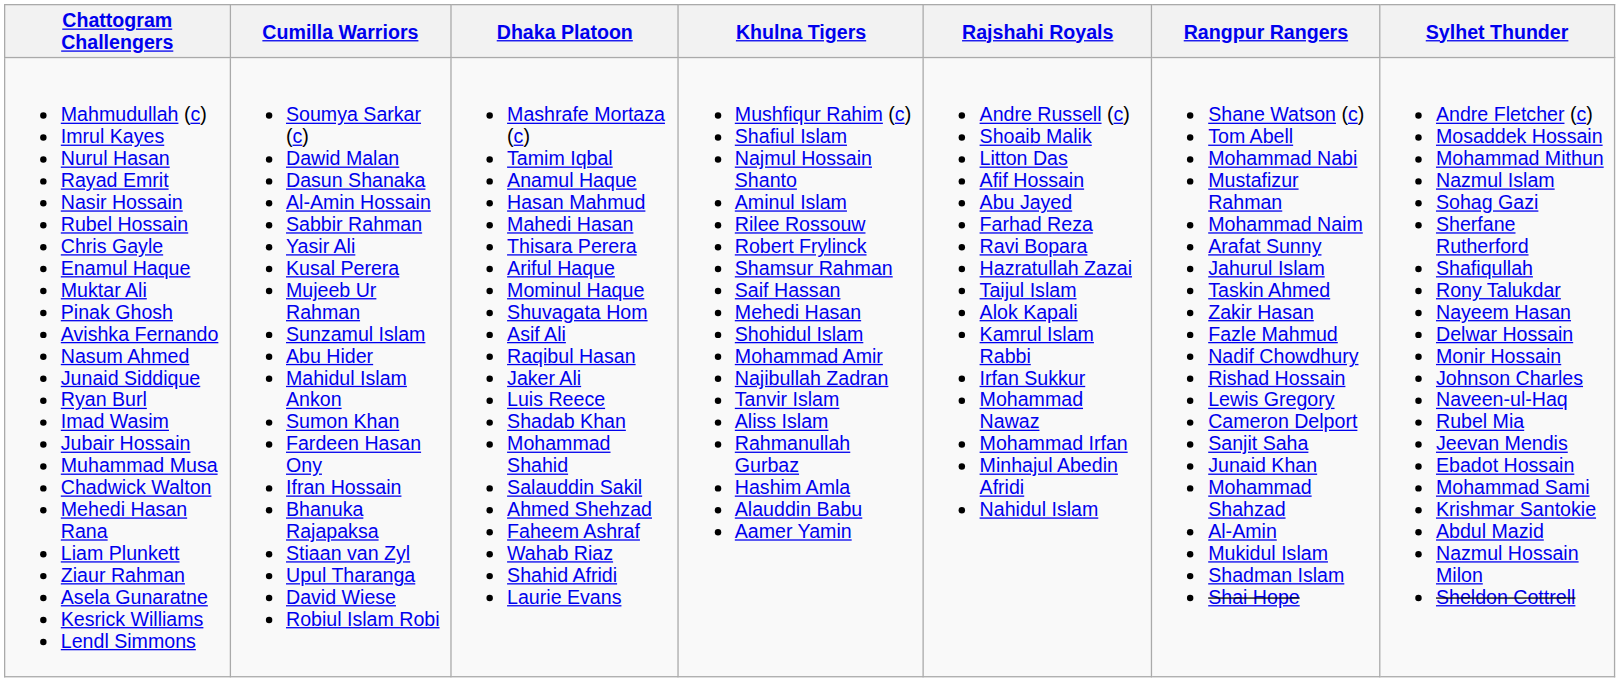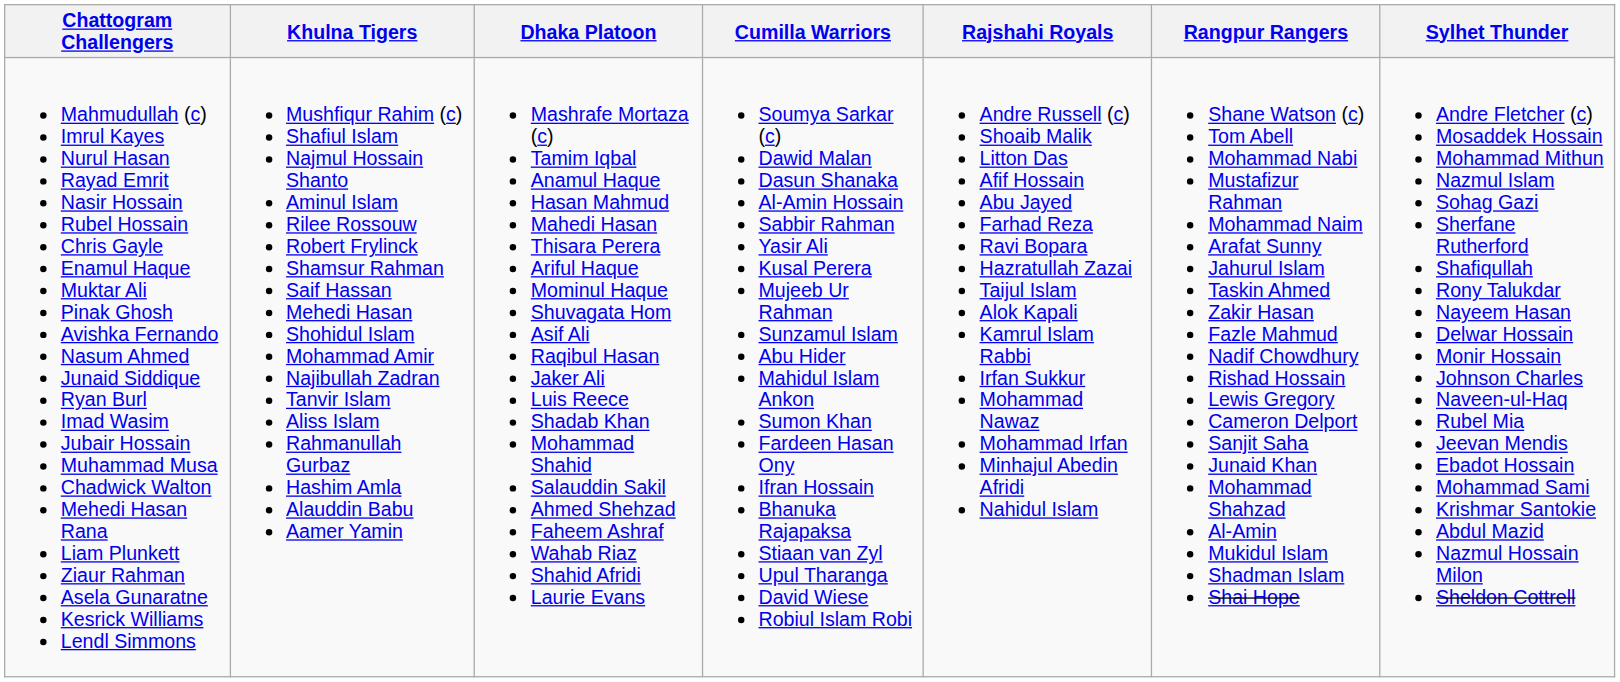columns swapped: Cumilla Warriors <-> Khulna Tigers
